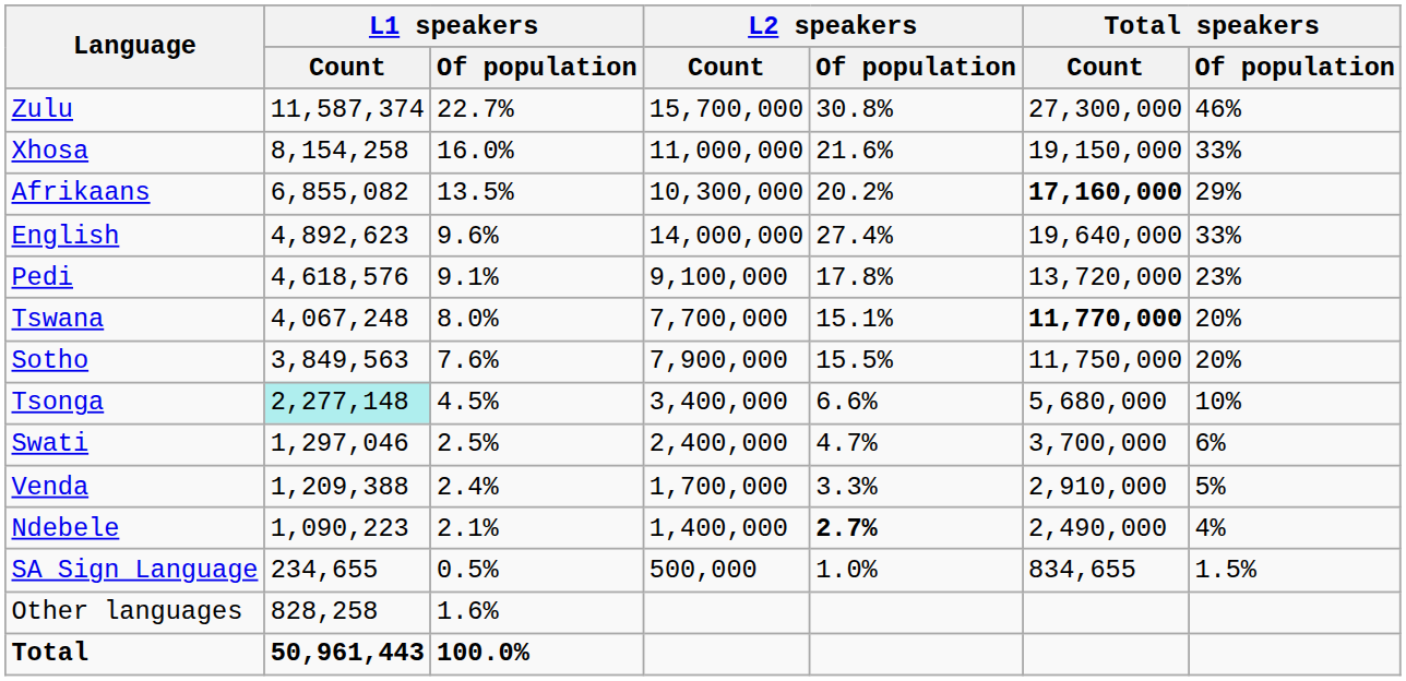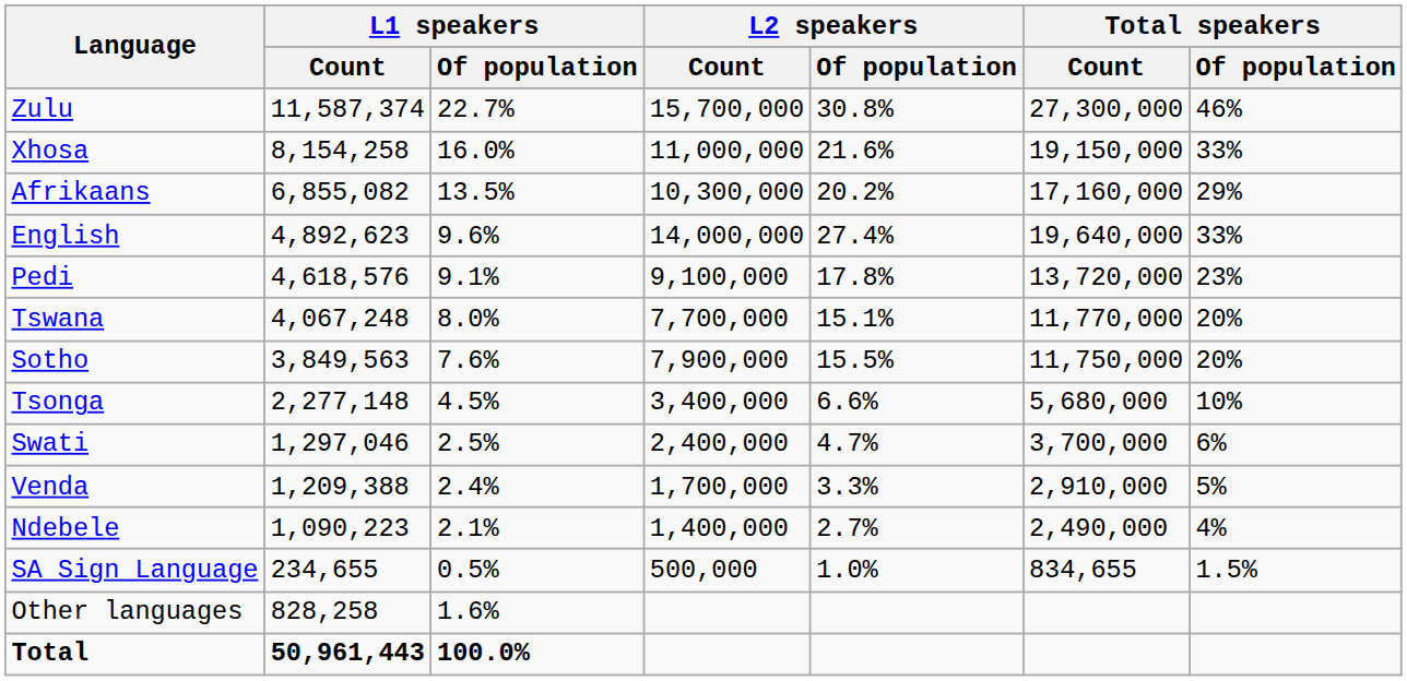Afrikaans | Total speakers / Count: bold -> normal
Tswana | Total speakers / Count: bold -> normal
Tsonga | L1 speakers / Count: paleturquoise background -> no background
Ndebele | L2 speakers / Of population: bold -> normal
